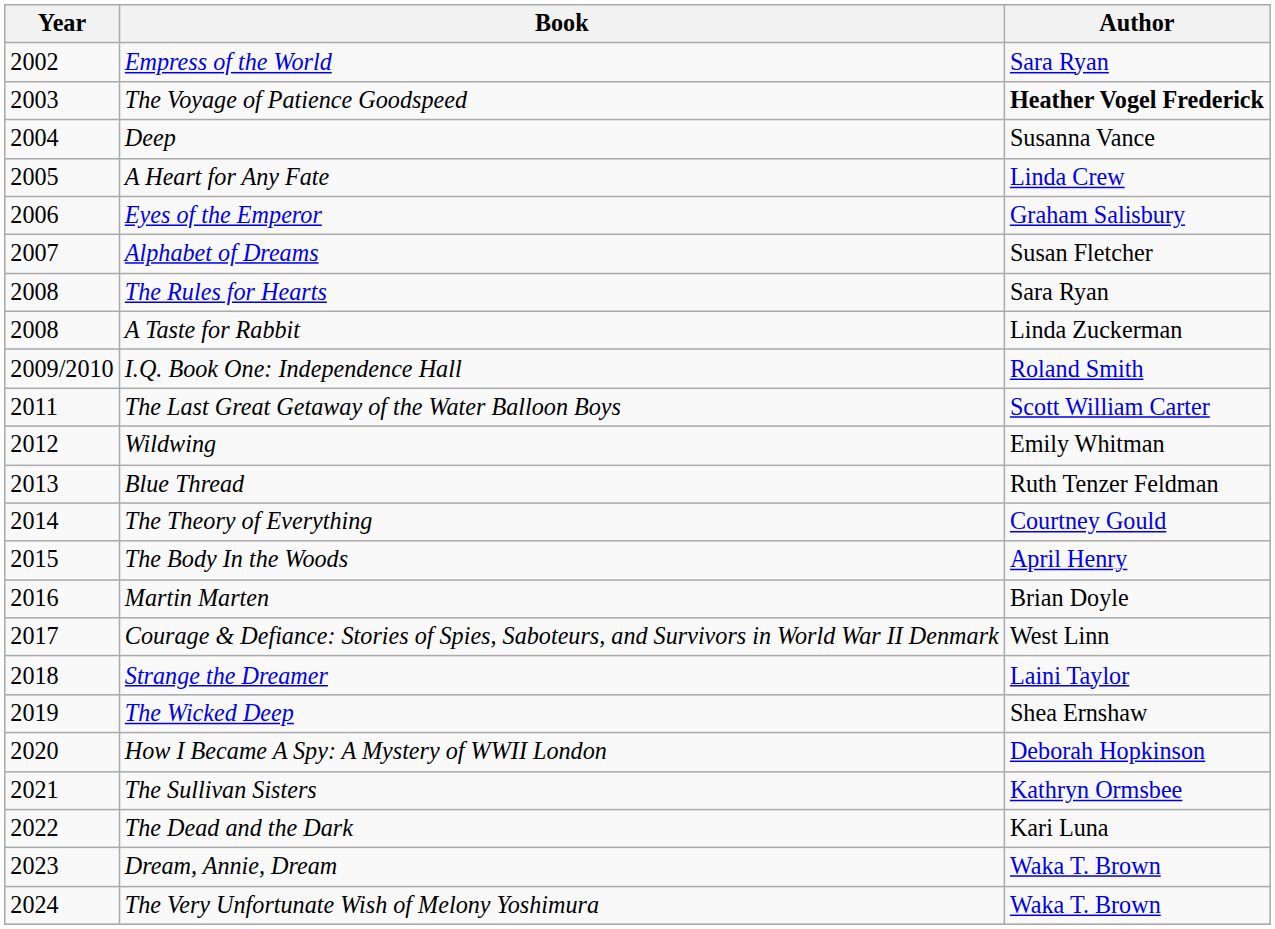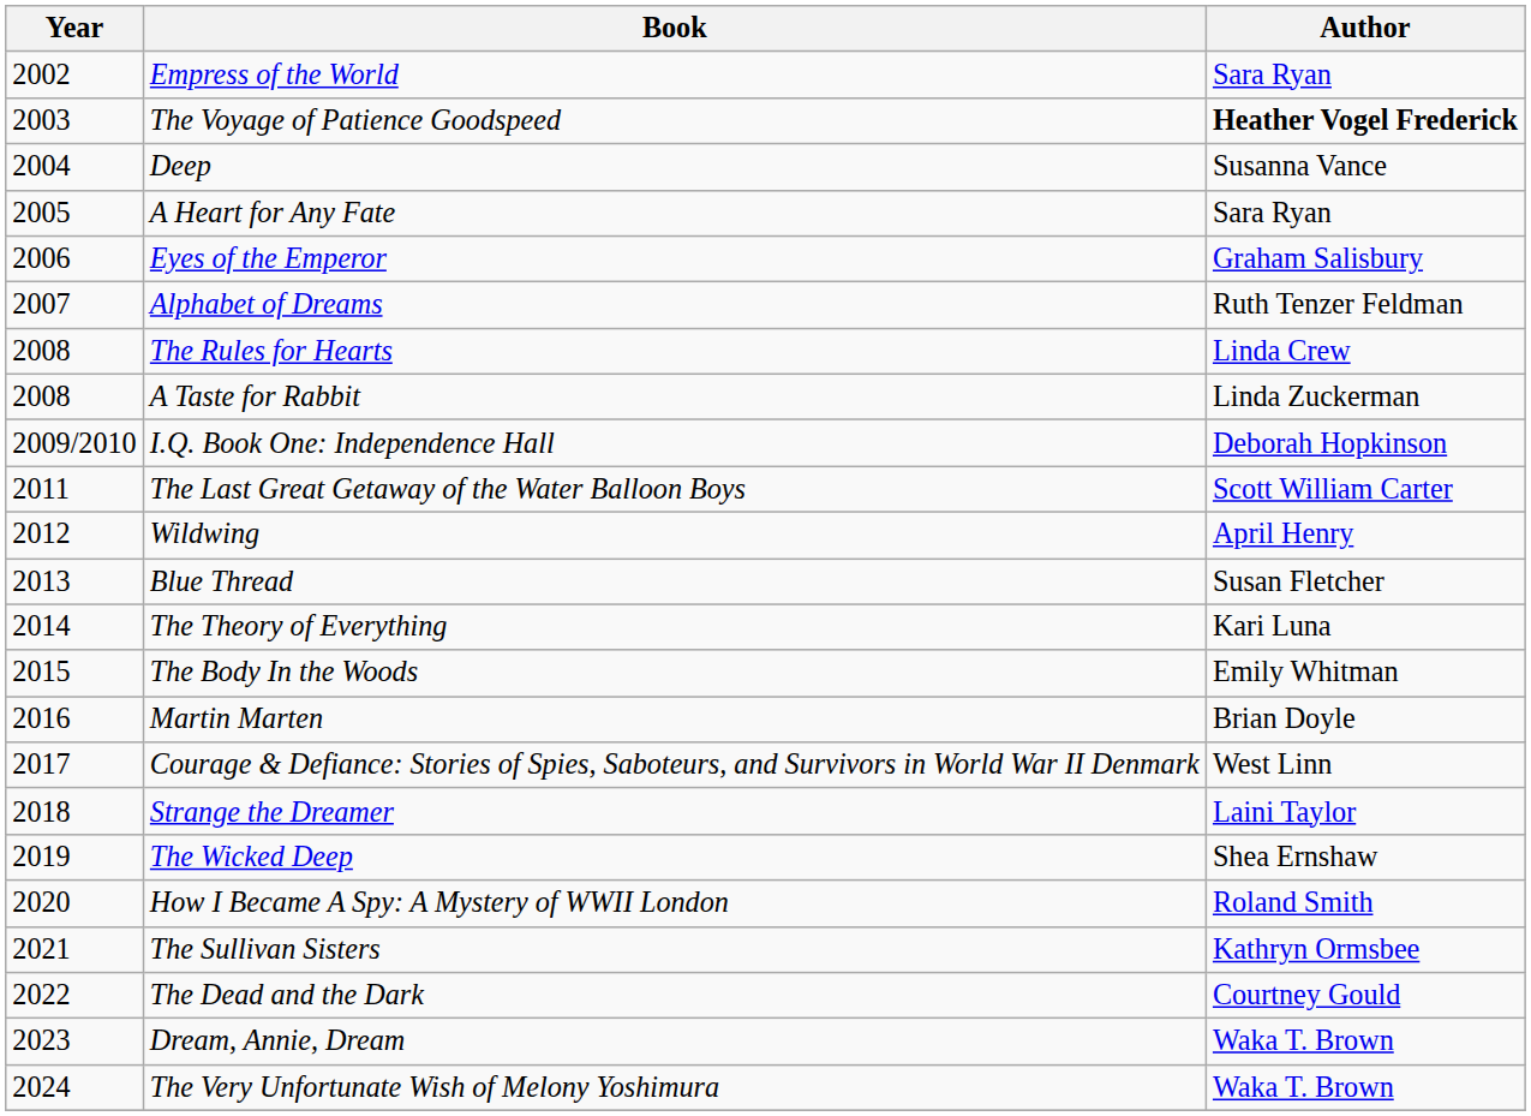A Heart for Any Fate | Author: Linda Crew -> Sara Ryan
Alphabet of Dreams | Author: Susan Fletcher -> Ruth Tenzer Feldman
The Rules for Hearts | Author: Sara Ryan -> Linda Crew
I.Q. Book One: Independence Hall | Author: Roland Smith -> Deborah Hopkinson
Wildwing | Author: Emily Whitman -> April Henry
Blue Thread | Author: Ruth Tenzer Feldman -> Susan Fletcher
The Theory of Everything | Author: Courtney Gould -> Kari Luna
The Body In the Woods | Author: April Henry -> Emily Whitman
How I Became A Spy: A Mystery of WWII London | Author: Deborah Hopkinson -> Roland Smith
The Dead and the Dark | Author: Kari Luna -> Courtney Gould
